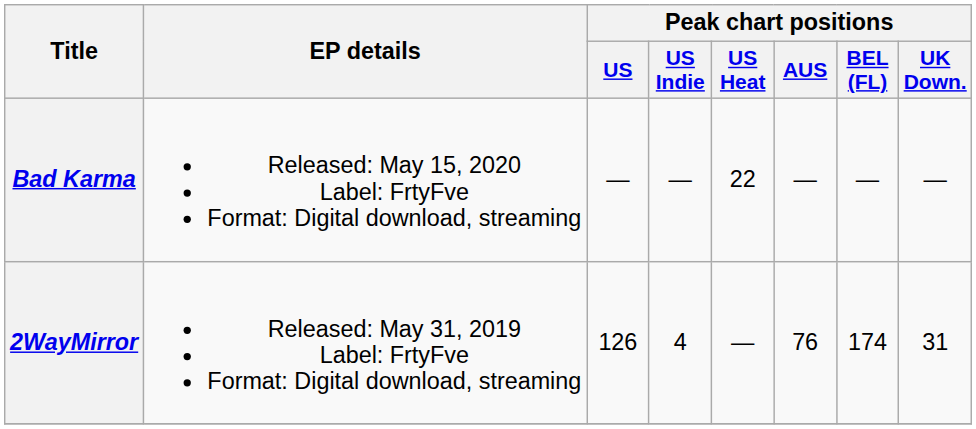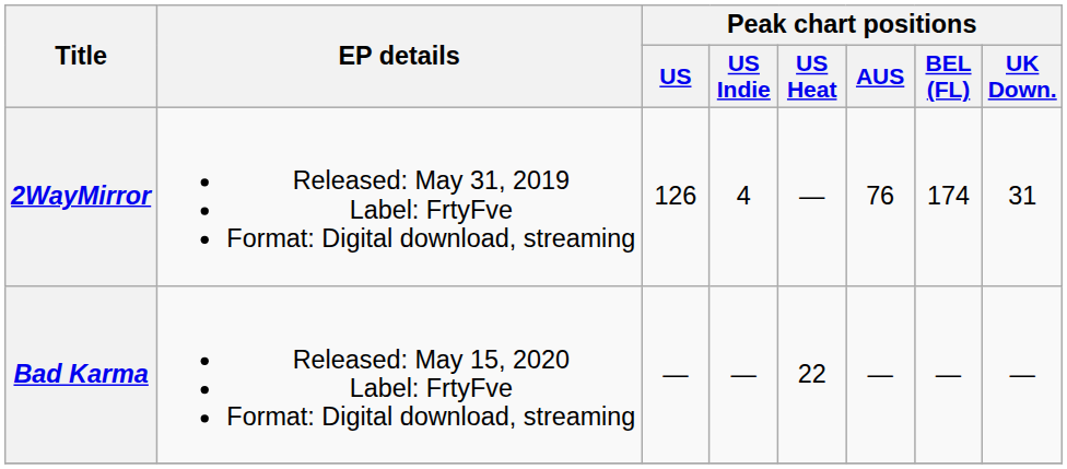rows swapped: 2WayMirror <-> Bad Karma
